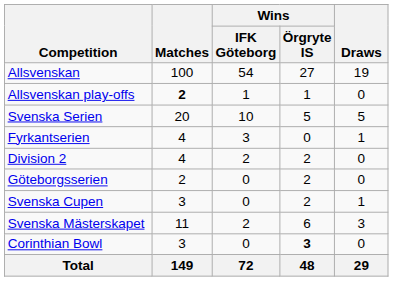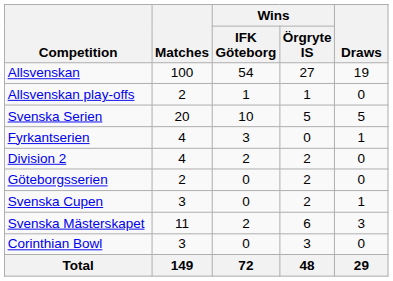Allsvenskan play-offs | Matches: bold -> normal
Corinthian Bowl | Wins / Örgryte IS: bold -> normal
